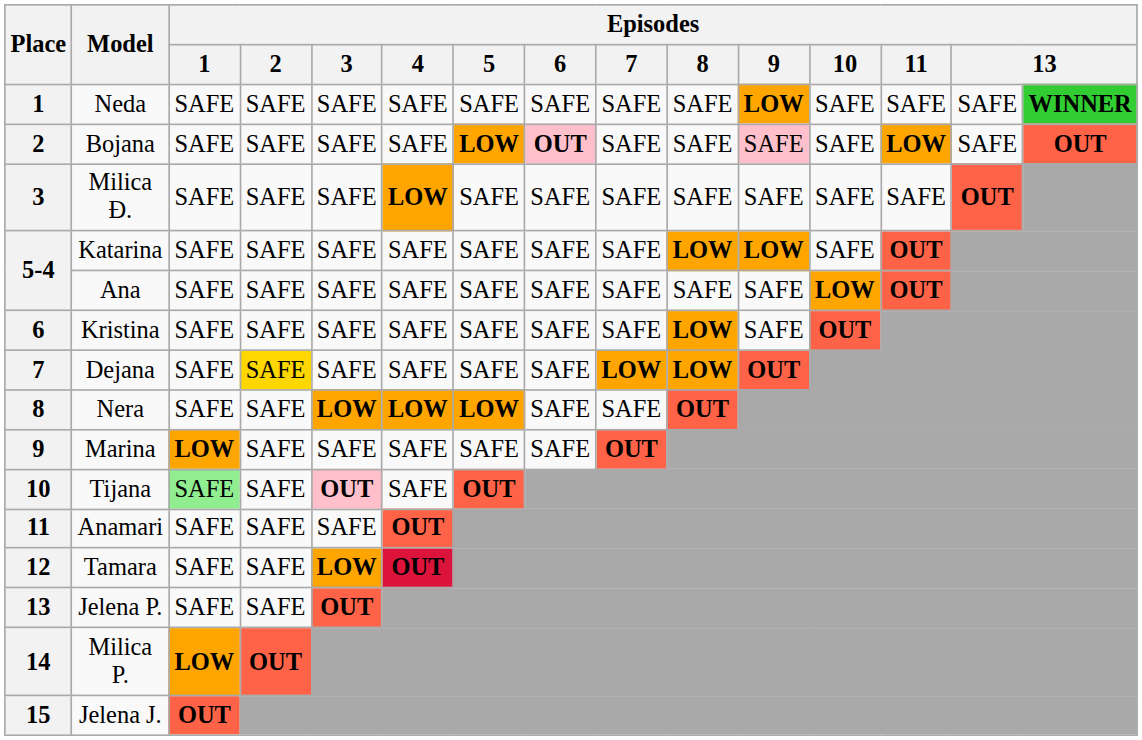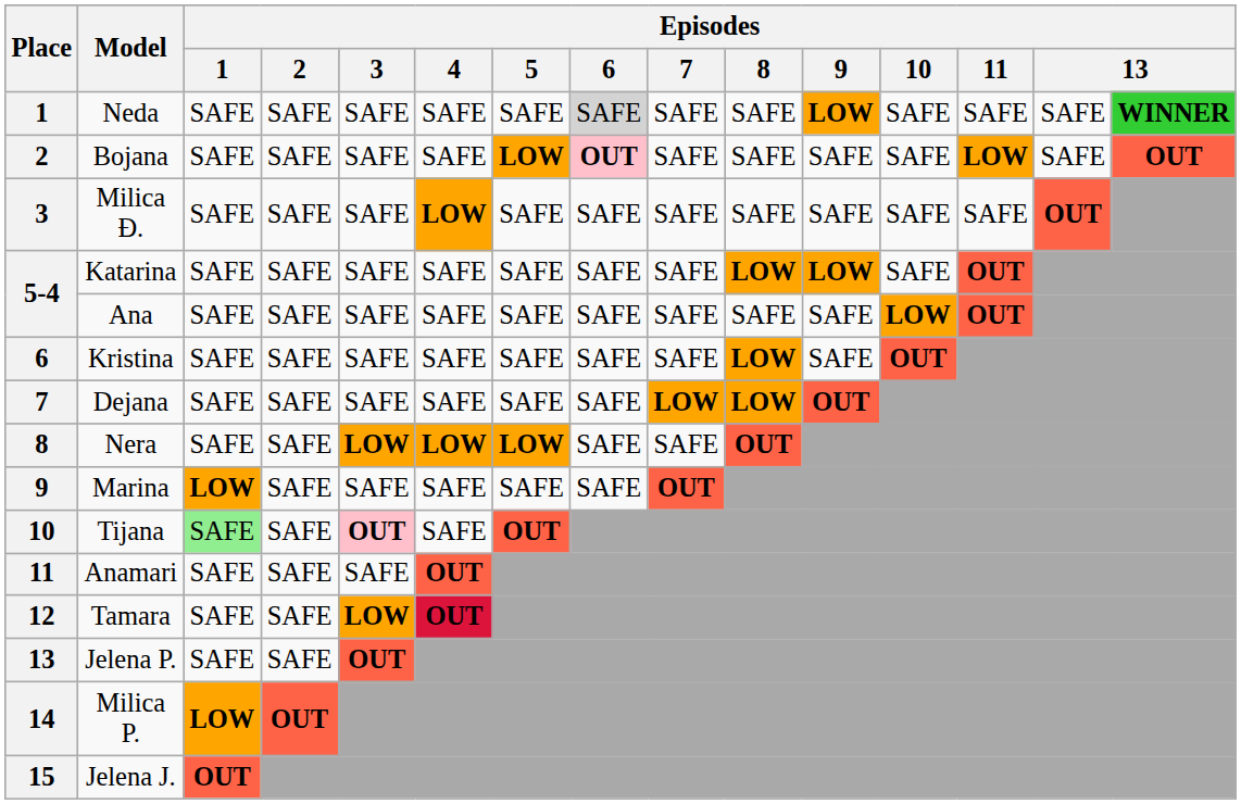Neda | Episodes / 6: no background -> lightgrey background
Bojana | Episodes / 9: pink background -> no background
Dejana | Episodes / 2: gold background -> no background
